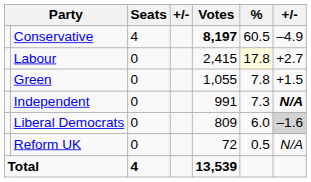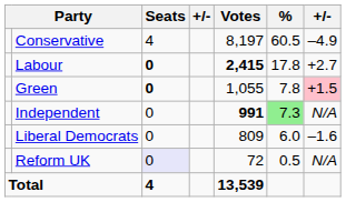Conservative | Votes: bold -> normal
Labour | Seats: normal -> bold
Labour | Votes: normal -> bold
Labour | %: lightyellow background -> no background
Green | Seats: normal -> bold
Green | column 7: no background -> pink background
Independent | Votes: normal -> bold
Independent | %: no background -> lightgreen background
Independent | column 7: bold -> normal
Liberal Democrats | column 7: lightgrey background -> no background
Reform UK | Seats: no background -> lavender background
